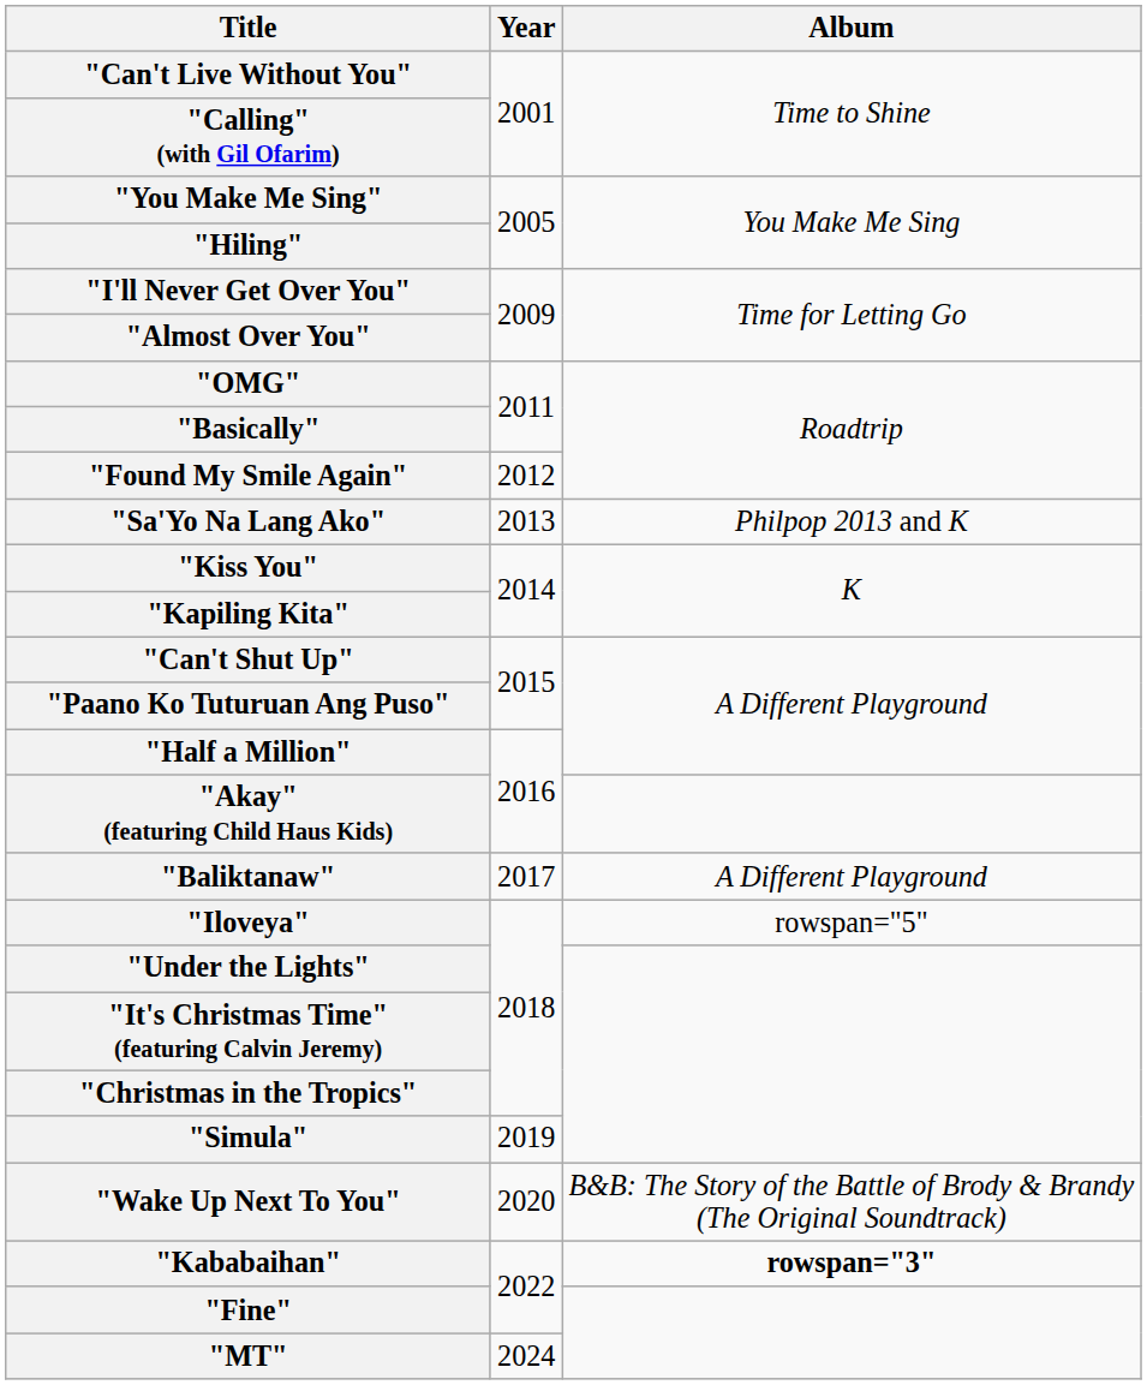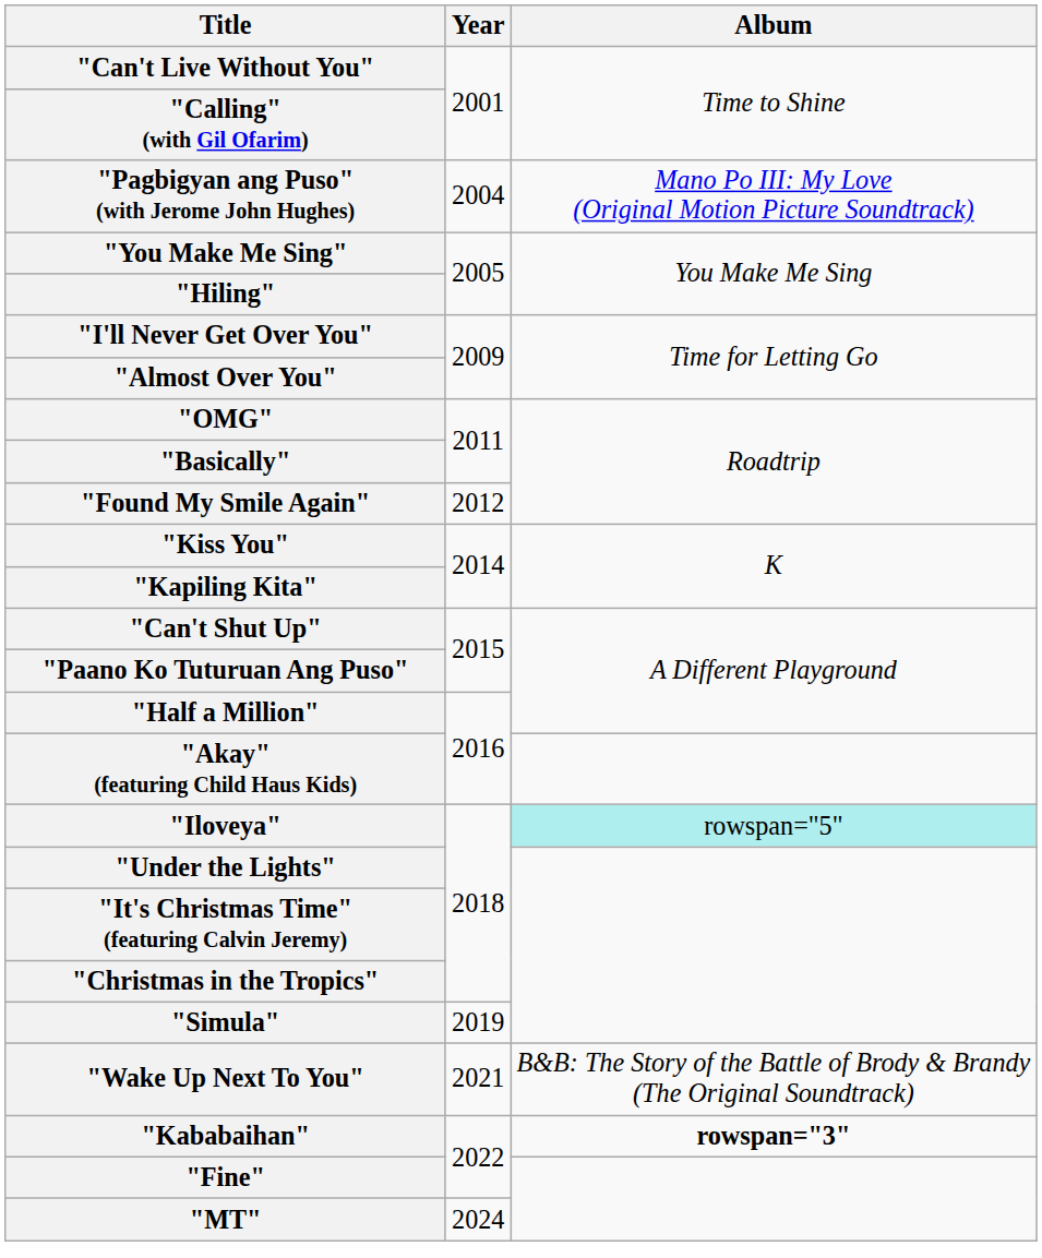+ row: "Pagbigyan ang Puso" (with Jerome John Hughes) | 2004 | Mano Po III: My Love (Original Motion Picture Soundtrack)
- row: "Sa'Yo Na Lang Ako" | 2013 | Philpop 2013 and K
- row: "Baliktanaw" | 2017 | A Different Playground
"Iloveya" | Album: no background -> paleturquoise background
"Wake Up Next To You" | Year: 2020 -> 2021
